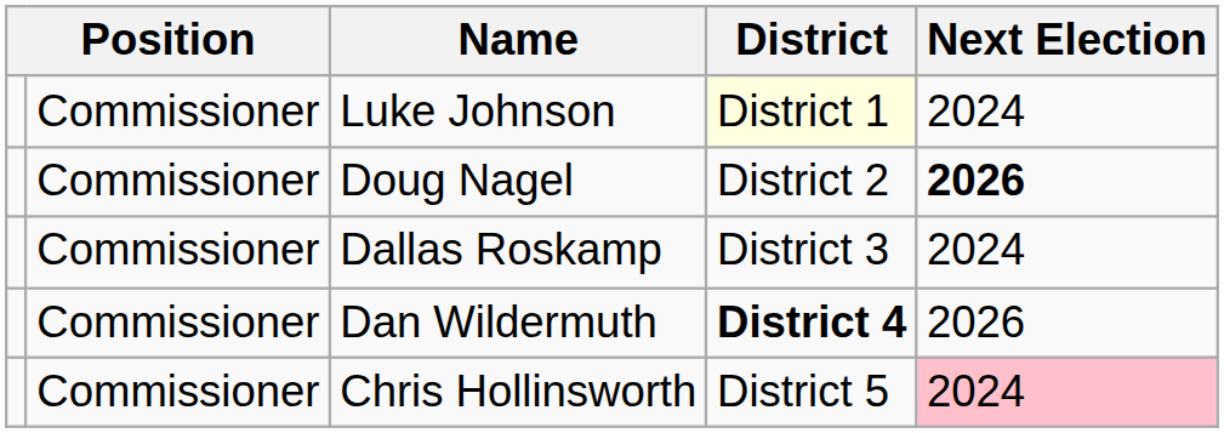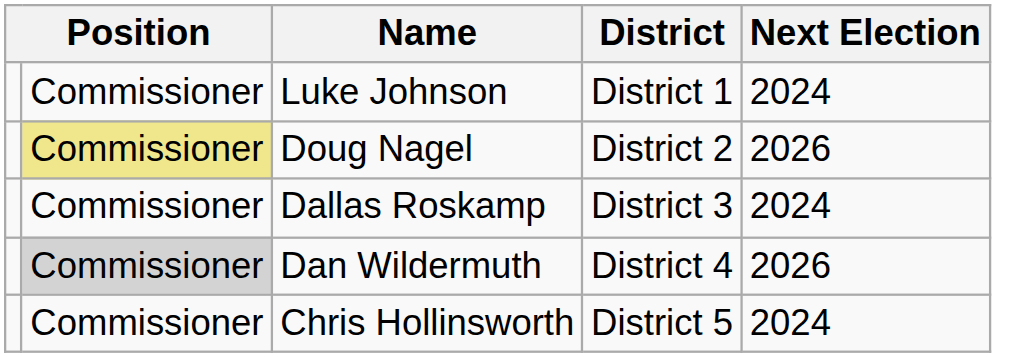Luke Johnson | District: lightyellow background -> no background
Doug Nagel | column 2: no background -> khaki background
Doug Nagel | Next Election: bold -> normal
Dan Wildermuth | column 2: no background -> lightgrey background
Dan Wildermuth | District: bold -> normal
Chris Hollinsworth | Next Election: pink background -> no background
